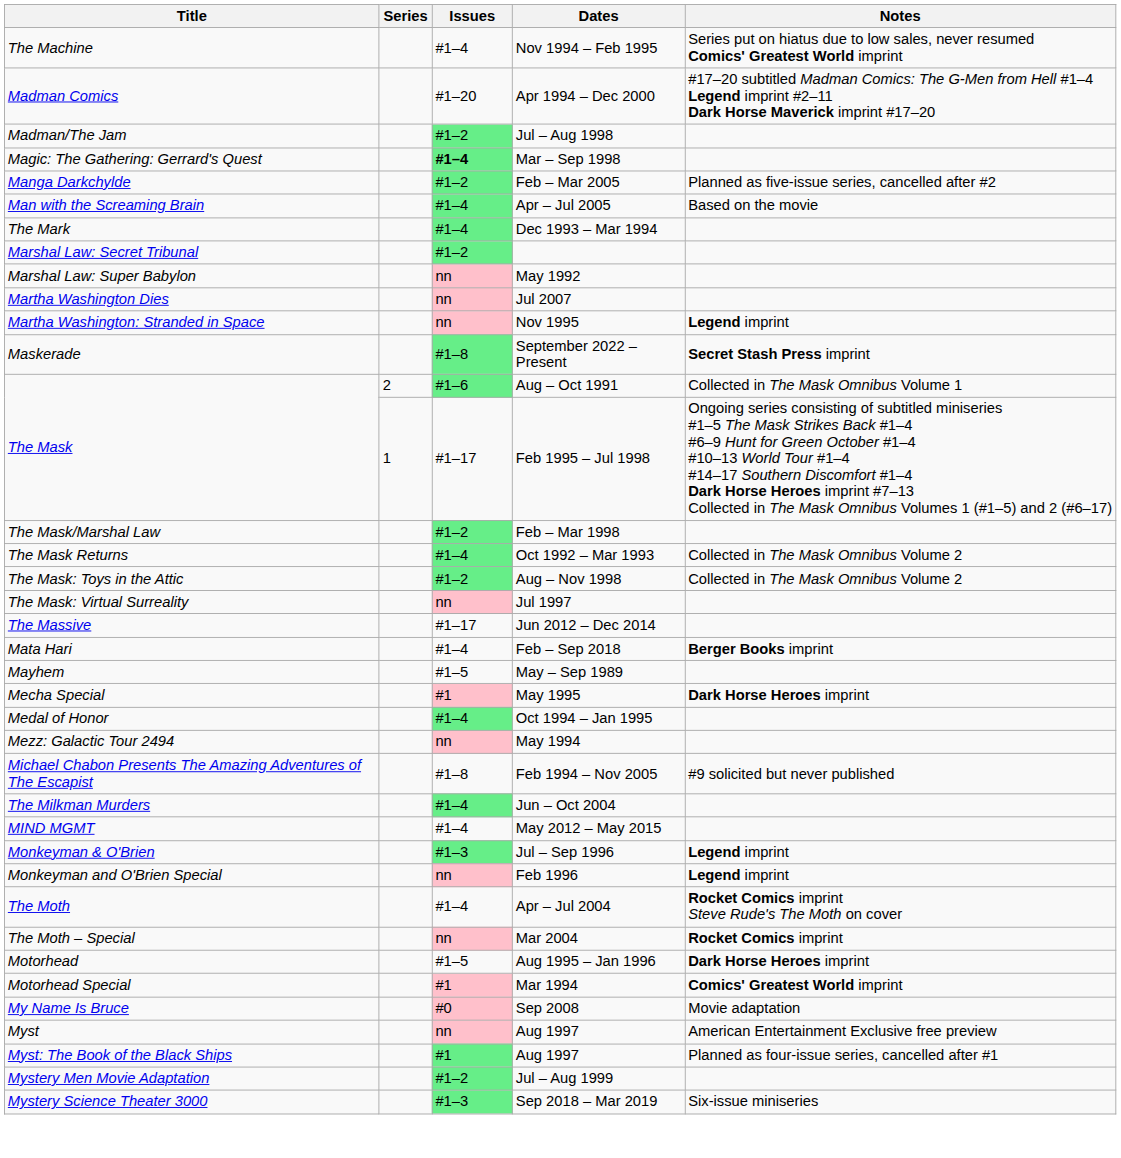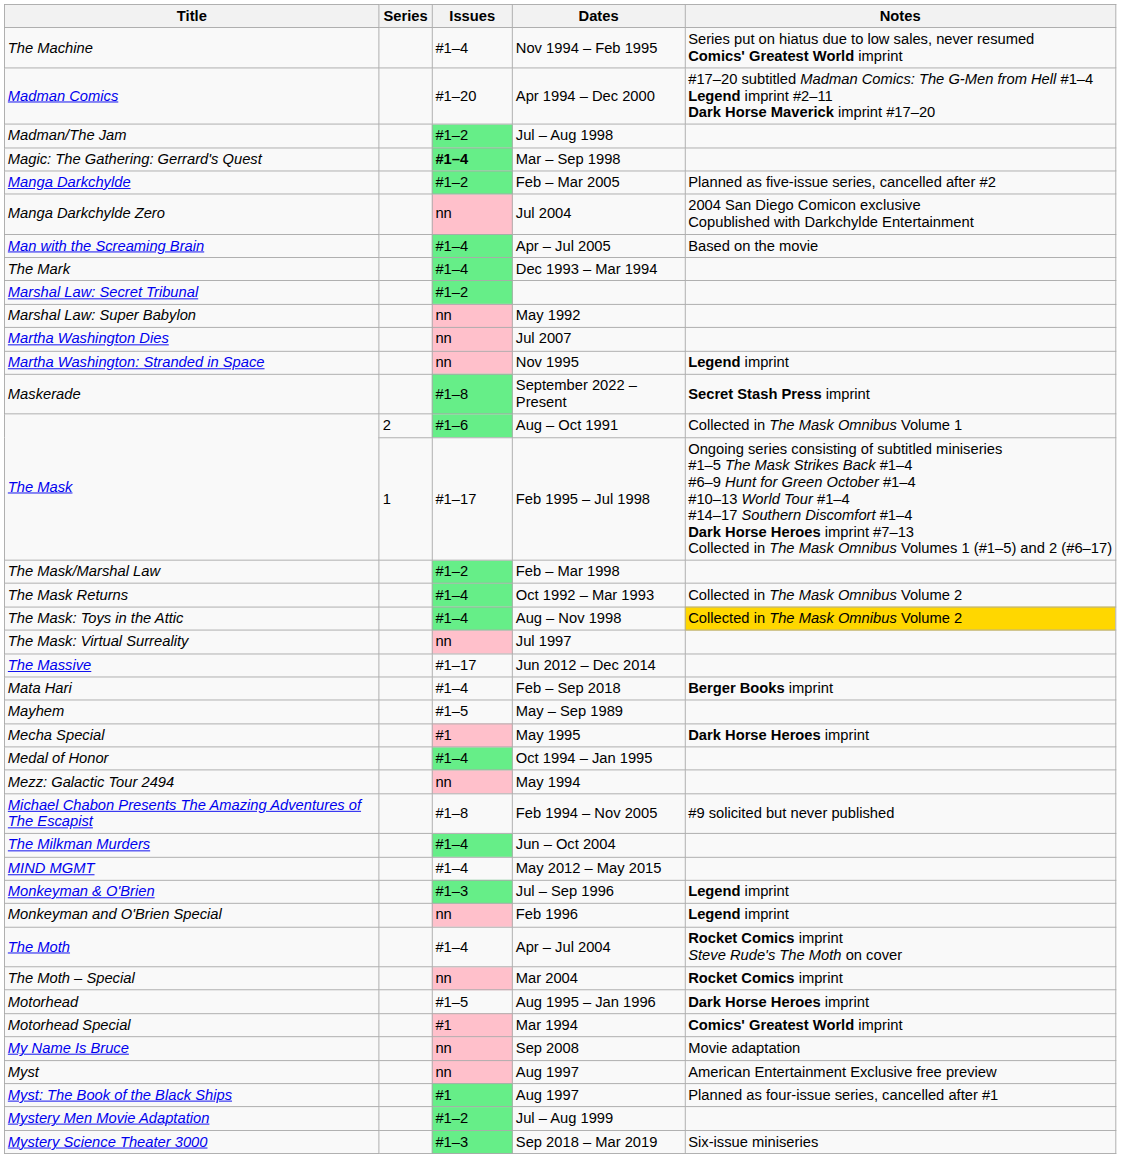+ row: Manga Darkchylde Zero | nn | Jul 2004 | 2004 San Diego Comicon exclusive Copublished with Darkchylde Entertainment
The Mask: Toys in the Attic | Issues: #1–2 -> #1–4
The Mask: Toys in the Attic | Notes: no background -> gold background
My Name Is Bruce | Issues: #0 -> nn
